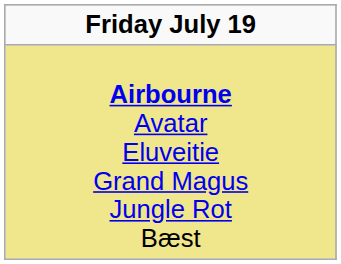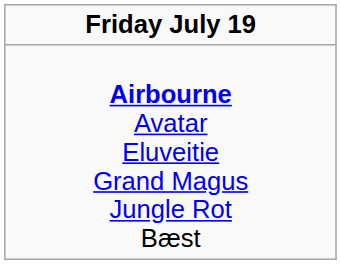Airbourne Avatar Eluveitie Grand Magus Jungle Rot Bæst | column 1: khaki background -> no background
